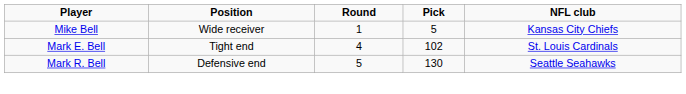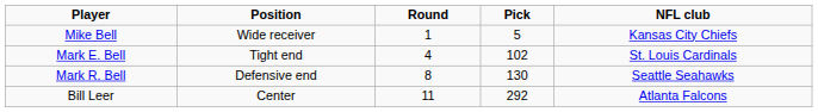Mark R. Bell | Round: 5 -> 8
+ row: Bill Leer | Center | 11 | 292 | Atlanta Falcons
